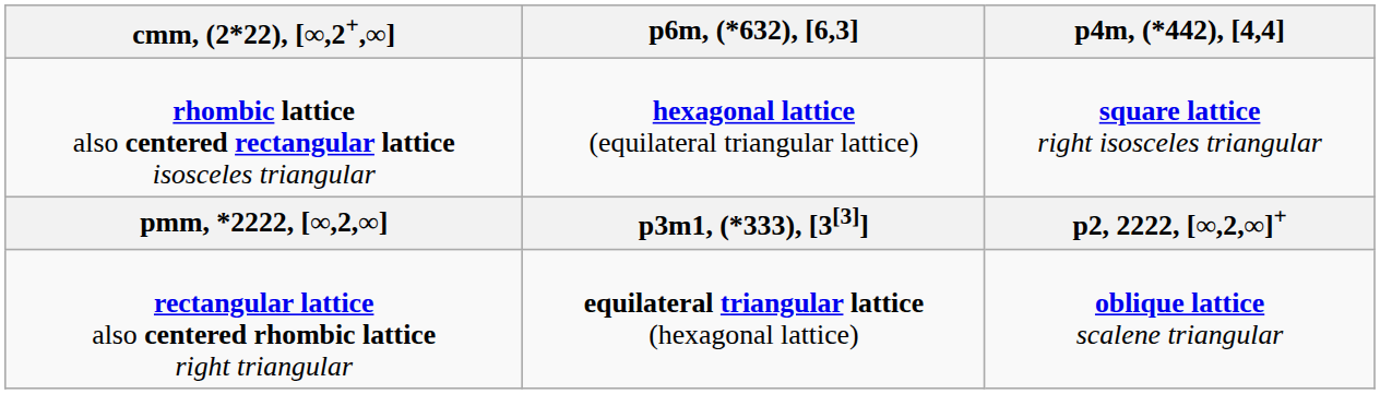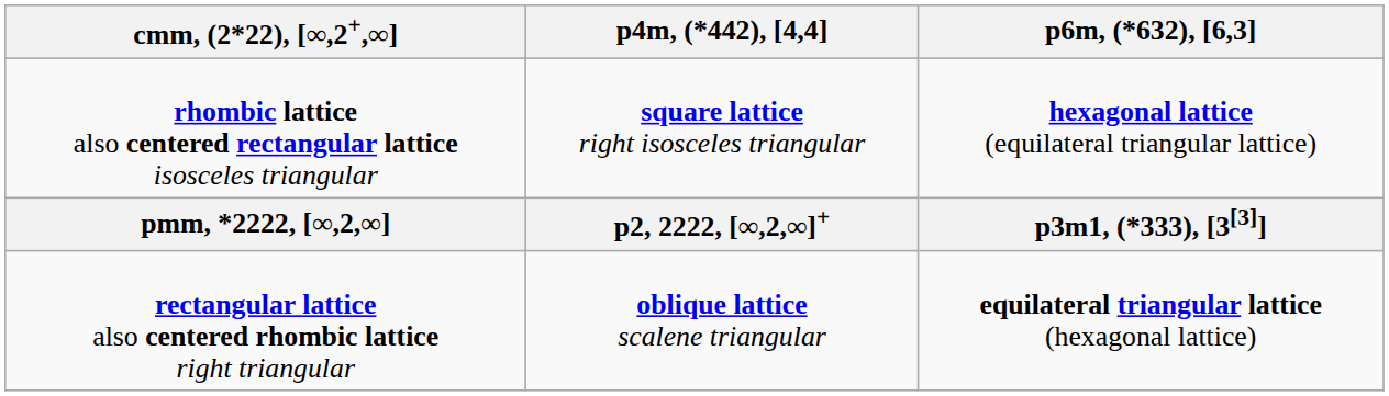columns swapped: p4m, (*442), [4,4] <-> p6m, (*632), [6,3]
